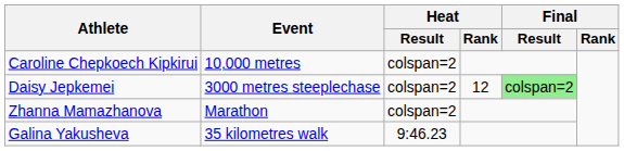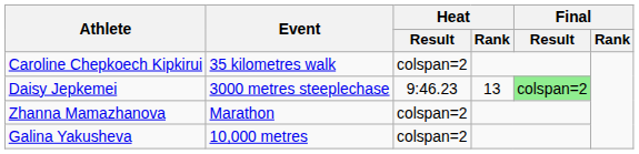Caroline Chepkoech Kipkirui | Event: 10,000 metres -> 35 kilometres walk
Daisy Jepkemei | Heat / Result: colspan=2 -> 9:46.23
Daisy Jepkemei | Heat / Rank: 12 -> 13
Galina Yakusheva | Event: 35 kilometres walk -> 10,000 metres
Galina Yakusheva | Heat / Result: 9:46.23 -> colspan=2
